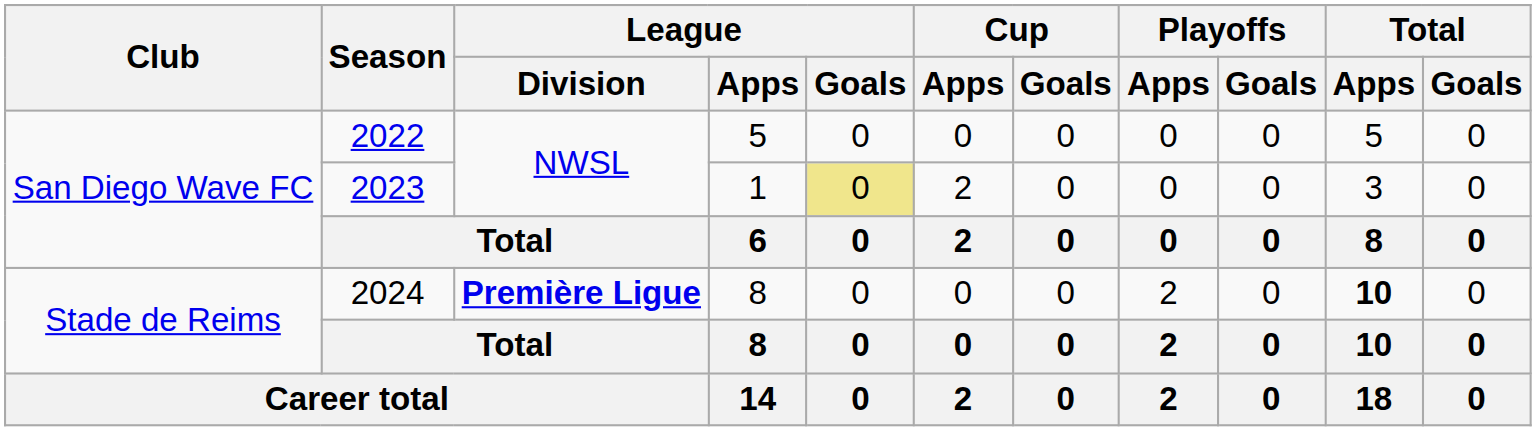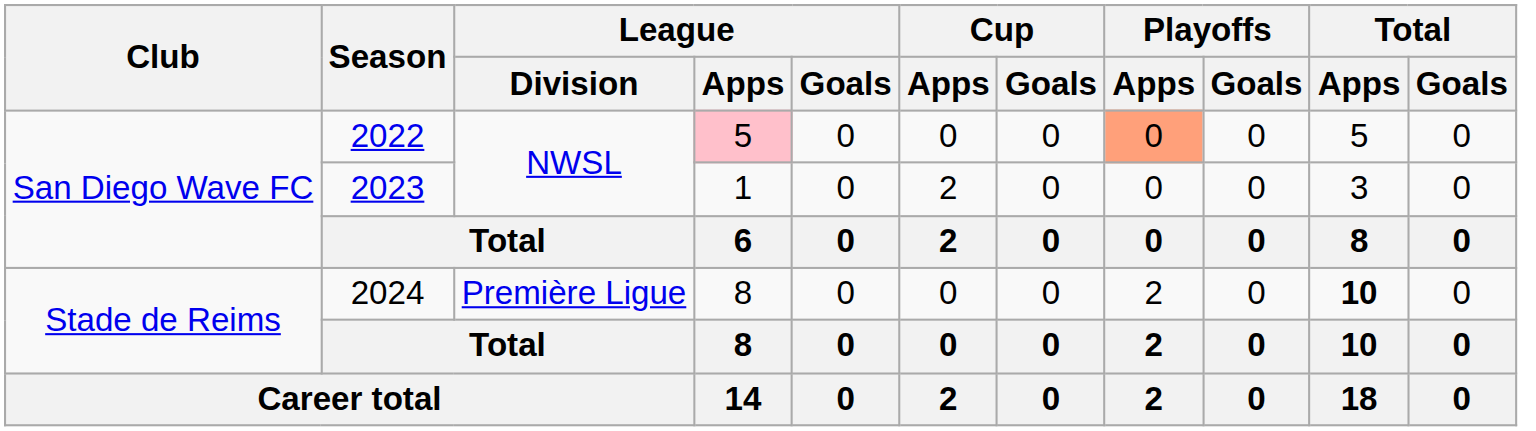2022 | League / Apps: no background -> pink background
2022 | Playoffs / Apps: no background -> lightsalmon background
2023 | League / Goals: khaki background -> no background
2024 | League / Division: bold -> normal
